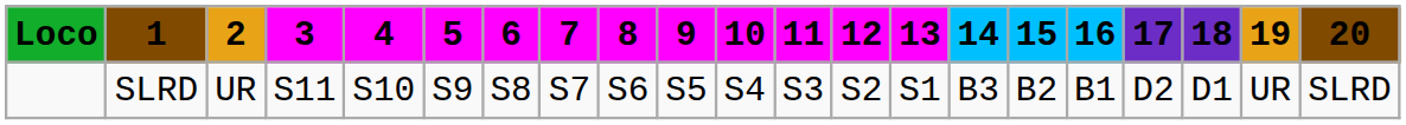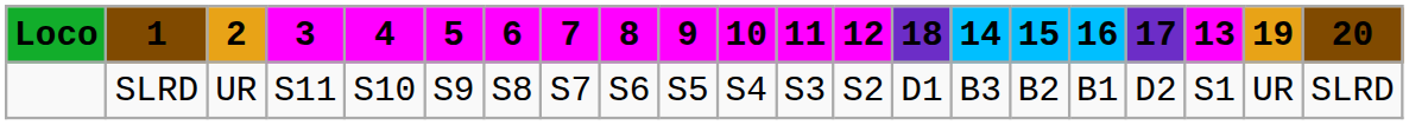columns swapped: 13 <-> 18
